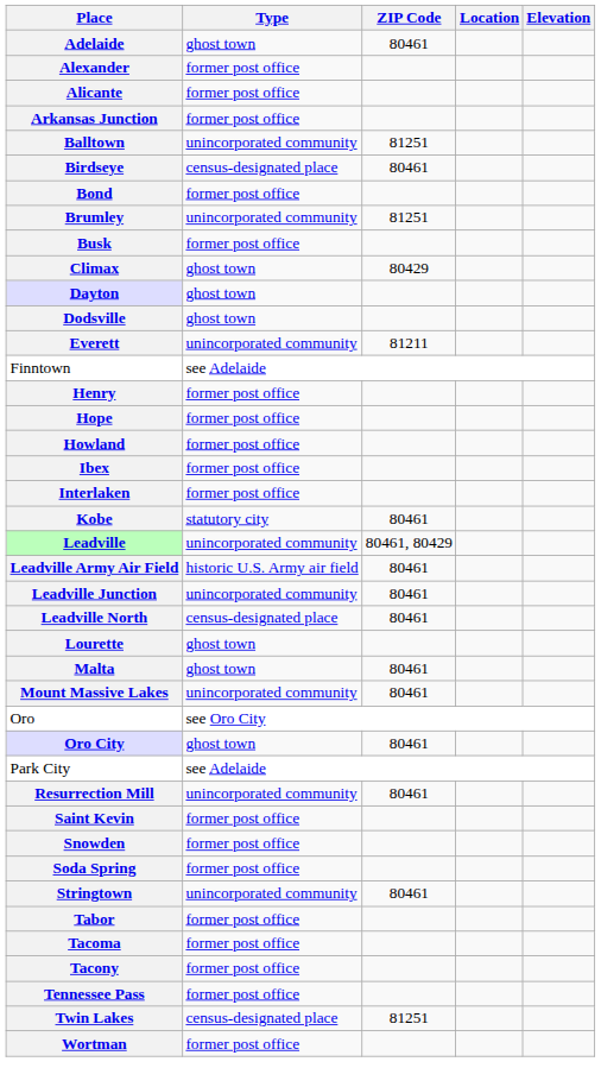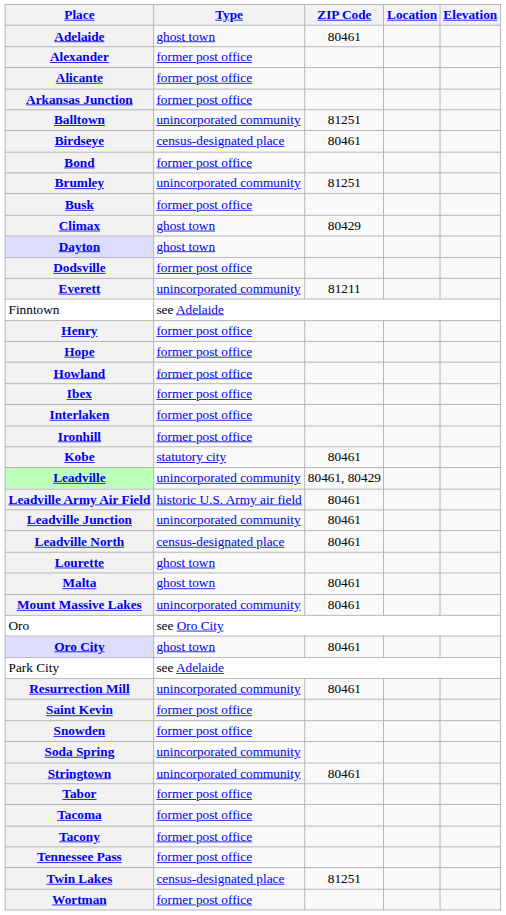Dodsville | Type: ghost town -> former post office
+ row: Ironhill | former post office
Soda Spring | Type: former post office -> unincorporated community
